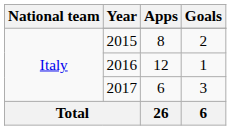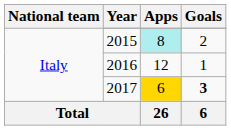2015 | Apps: no background -> paleturquoise background
2017 | Apps: no background -> gold background
2017 | Goals: normal -> bold
